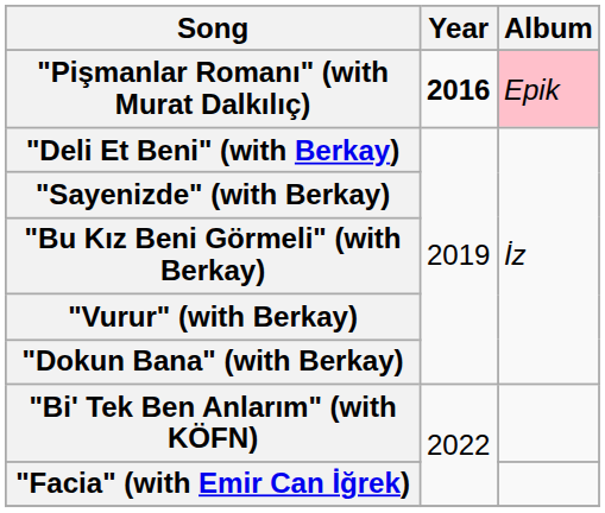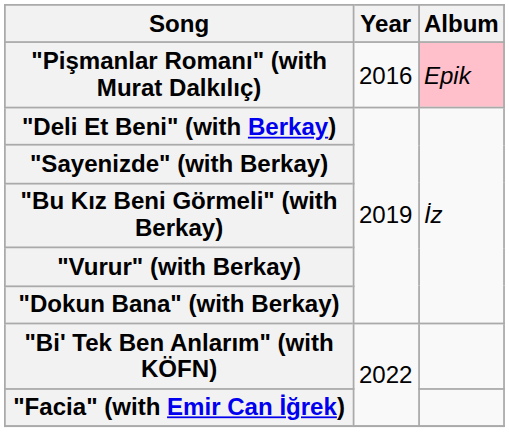"Pişmanlar Romanı" (with Murat Dalkılıç) | Year: bold -> normal
